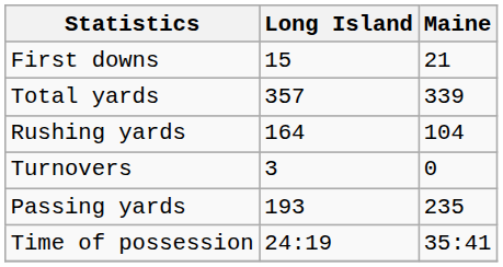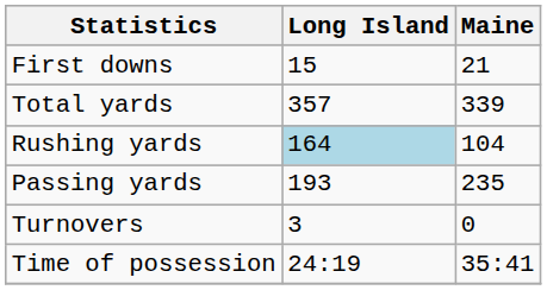Rushing yards | Long Island: no background -> lightblue background
rows swapped: Passing yards <-> Turnovers
